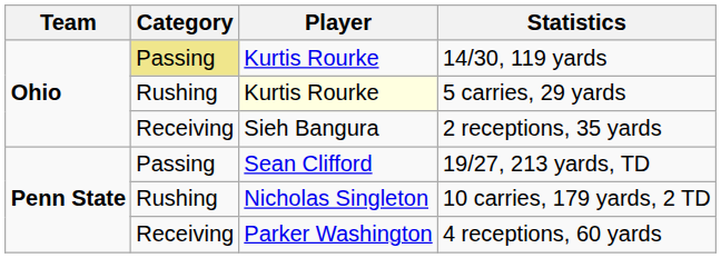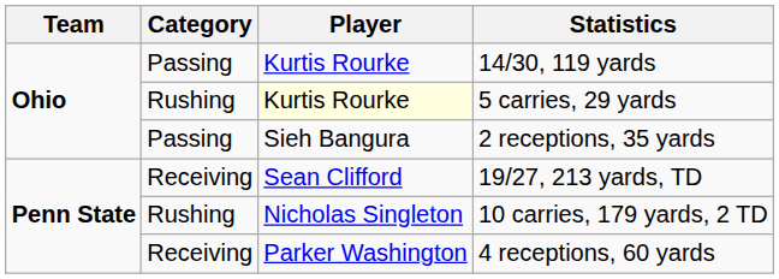14/30, 119 yards | Category: khaki background -> no background
2 receptions, 35 yards | Category: Receiving -> Passing
19/27, 213 yards, TD | Category: Passing -> Receiving
